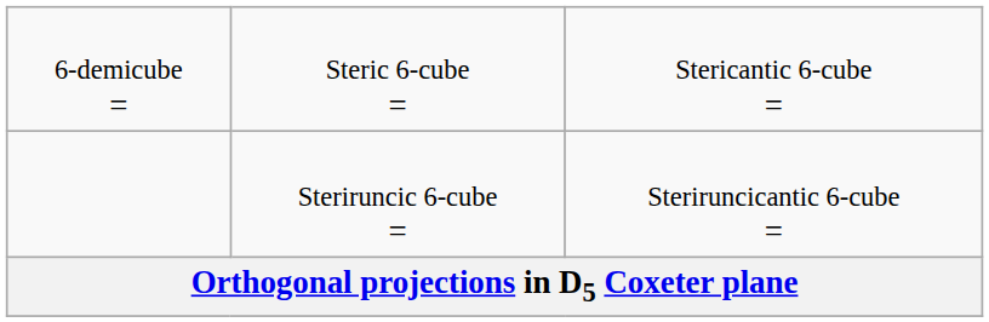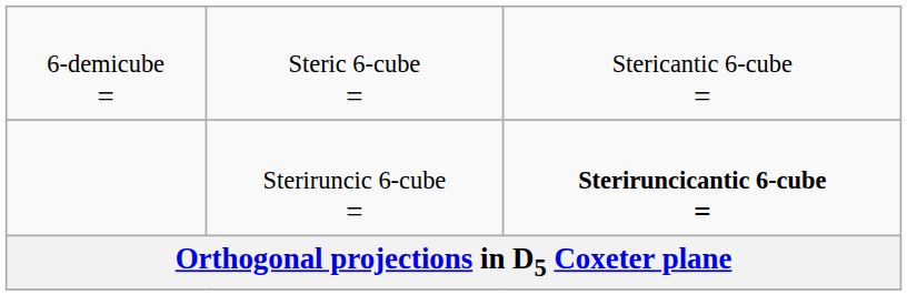Steriruncic 6-cube = | column 3: normal -> bold
